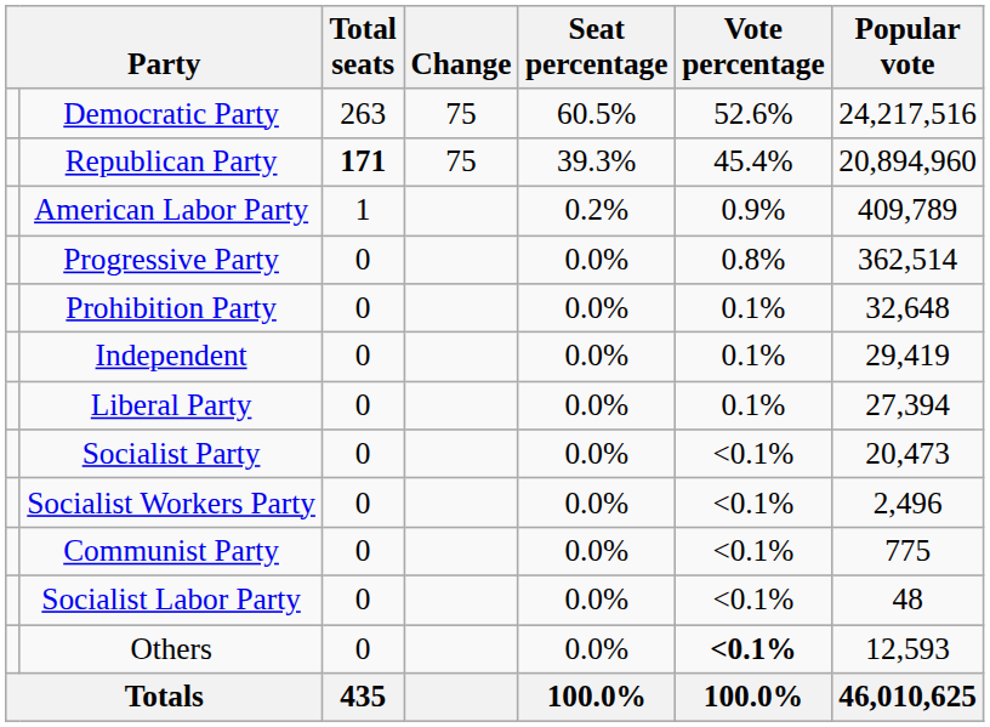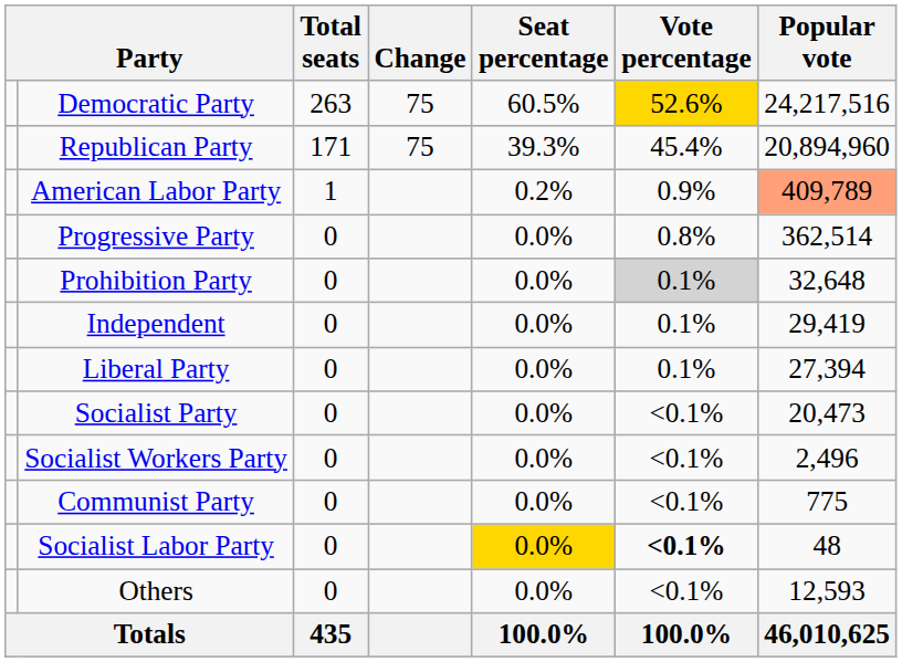Democratic Party | Vote percentage: no background -> gold background
Republican Party | Total seats: bold -> normal
American Labor Party | Popular vote: no background -> lightsalmon background
Prohibition Party | Vote percentage: no background -> lightgrey background
Socialist Labor Party | Seat percentage: no background -> gold background
Socialist Labor Party | Vote percentage: normal -> bold
Others | Vote percentage: bold -> normal
